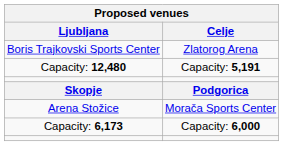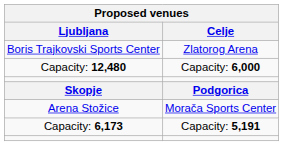row 4 | Celje: Capacity: 5,191 -> Capacity: 6,000
row 8 | Celje: Capacity: 6,000 -> Capacity: 5,191
